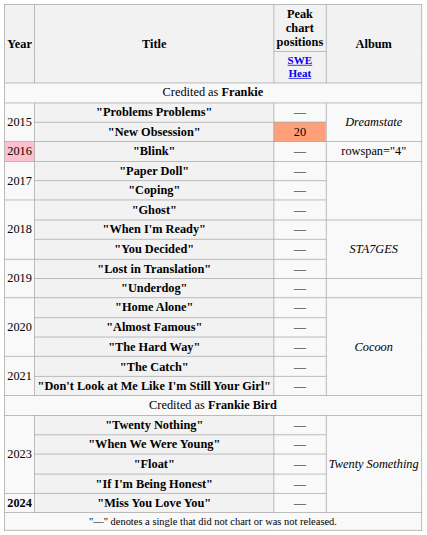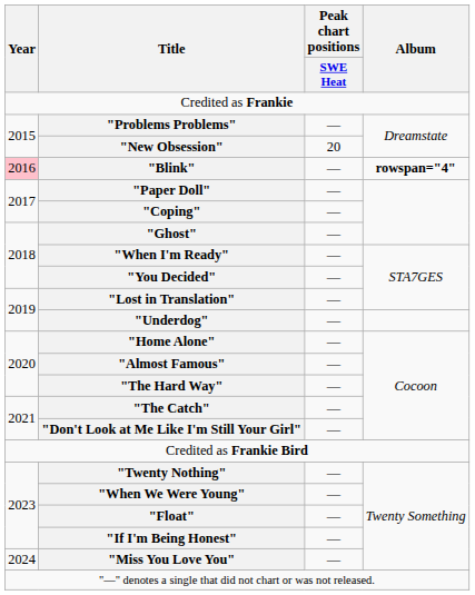"New Obsession" | Peak chart positions / SWE Heat: lightsalmon background -> no background
"Blink" | Album: normal -> bold
"Miss You Love You" | Year: bold -> normal
